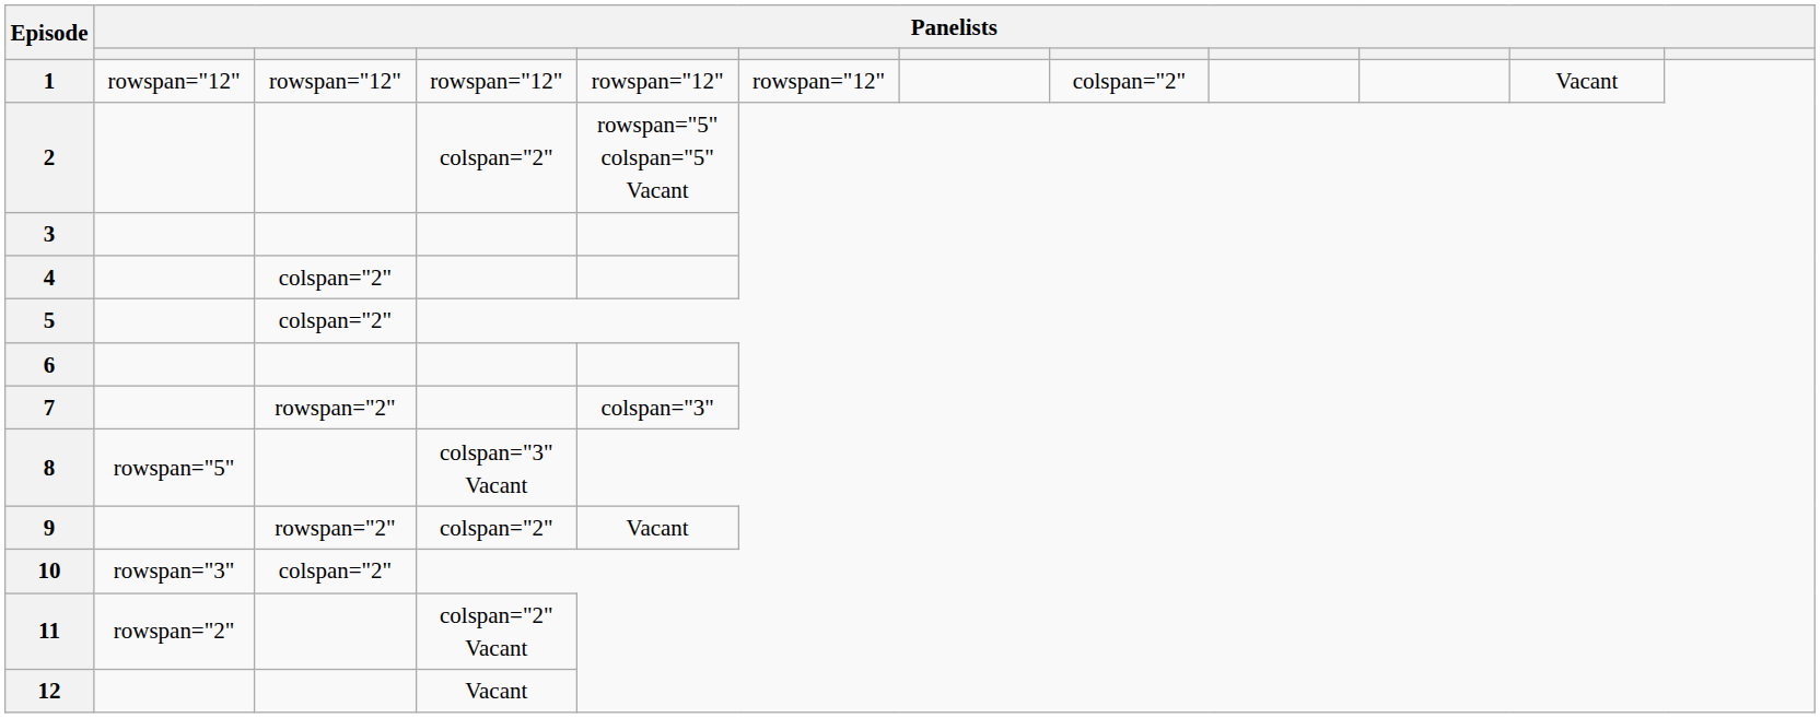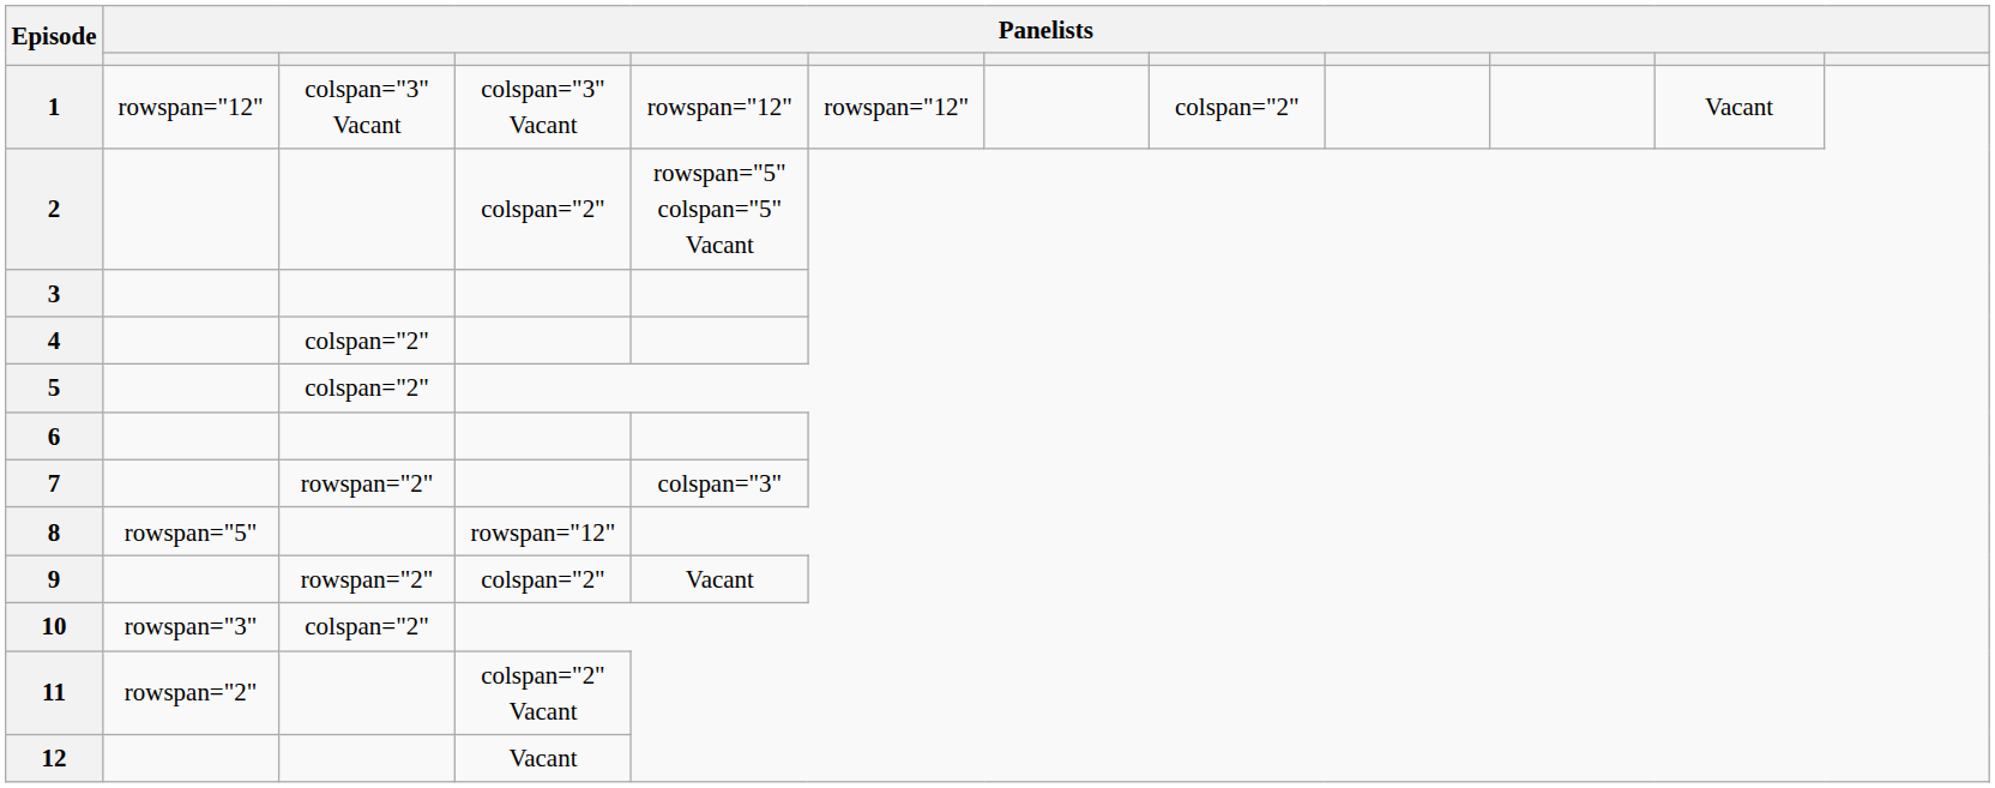1 | column 3: rowspan="12" -> colspan="3" Vacant
1 | column 4: rowspan="12" -> colspan="3" Vacant
8 | column 4: colspan="3" Vacant -> rowspan="12"
